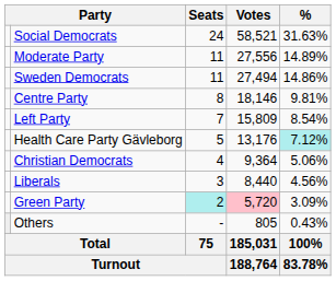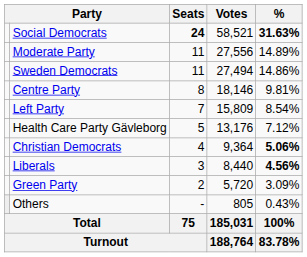Social Democrats | Seats: normal -> bold
Social Democrats | %: normal -> bold
Health Care Party Gävleborg | %: paleturquoise background -> no background
Christian Democrats | %: normal -> bold
Liberals | %: normal -> bold
Green Party | Seats: paleturquoise background -> no background
Green Party | Votes: pink background -> no background
